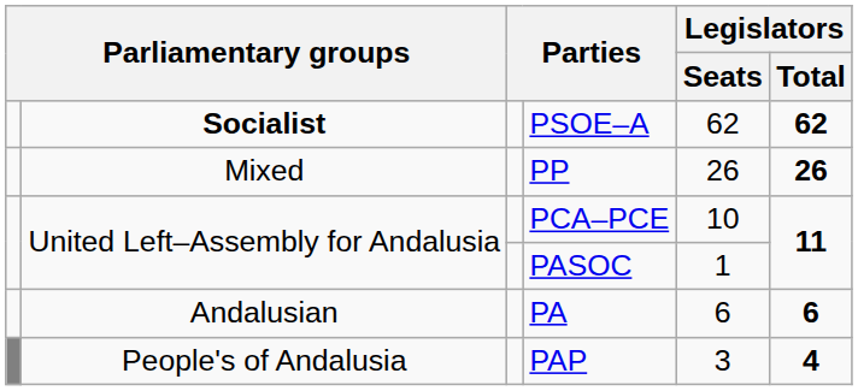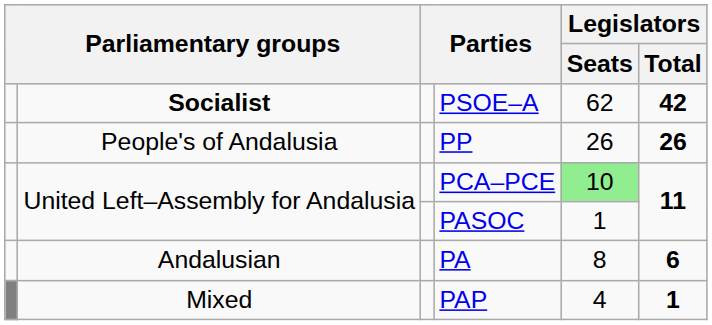PSOE–A | Legislators / Total: 62 -> 42
PP | column 2: Mixed -> People's of Andalusia
PCA–PCE | Legislators / Seats: no background -> lightgreen background
PA | Legislators / Seats: 6 -> 8
PAP | column 2: People's of Andalusia -> Mixed
PAP | Legislators / Seats: 3 -> 4
PAP | Legislators / Total: 4 -> 1
